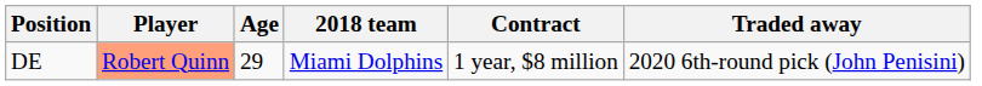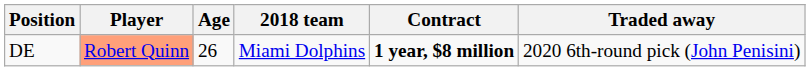DE | Age: 29 -> 26
DE | Contract: normal -> bold
